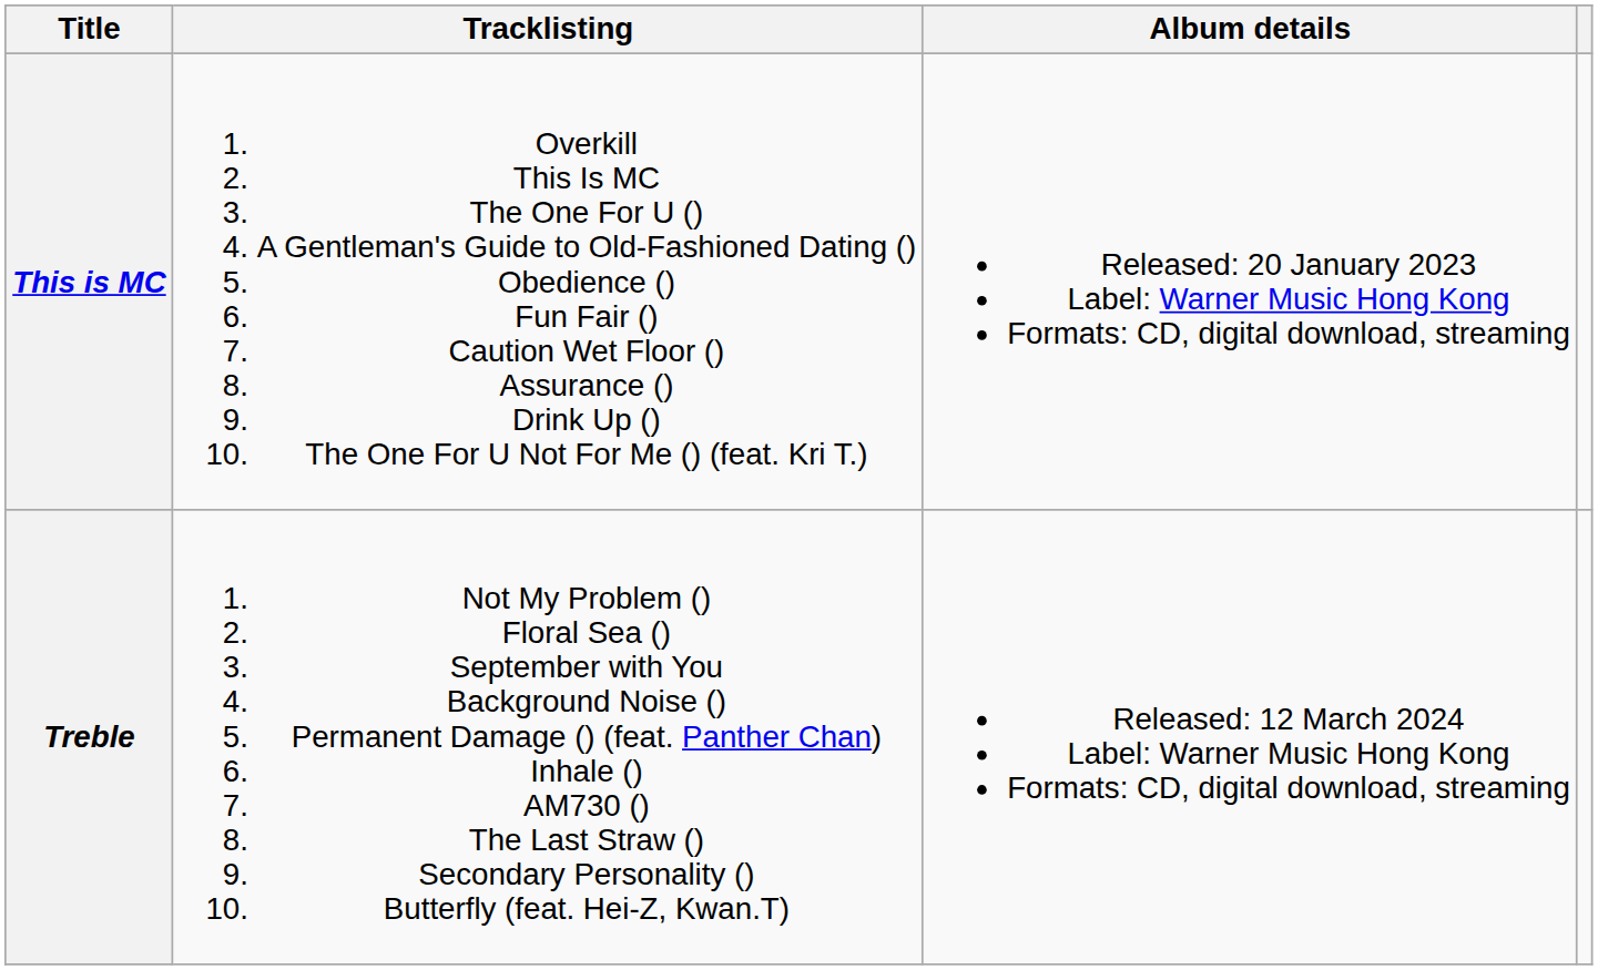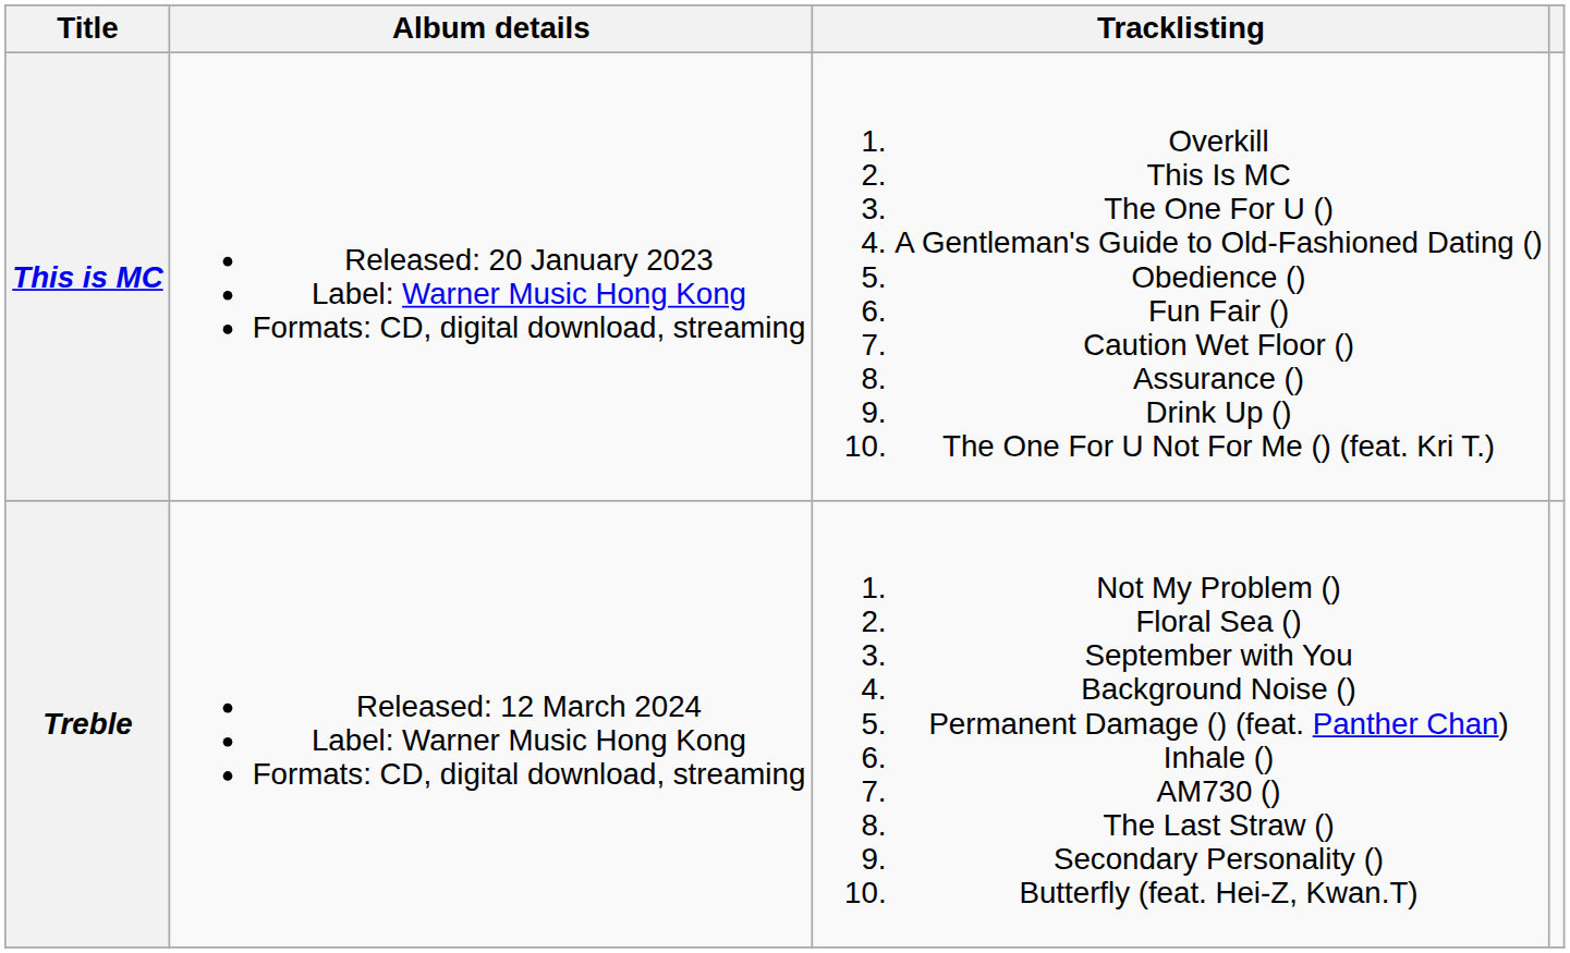columns swapped: Album details <-> Tracklisting
